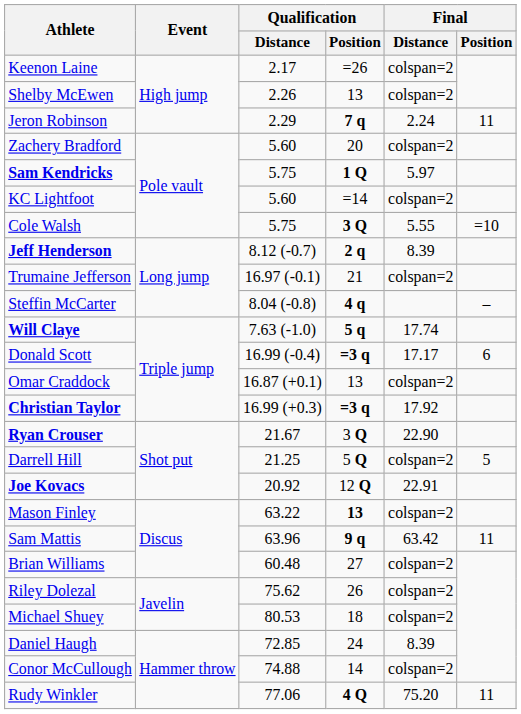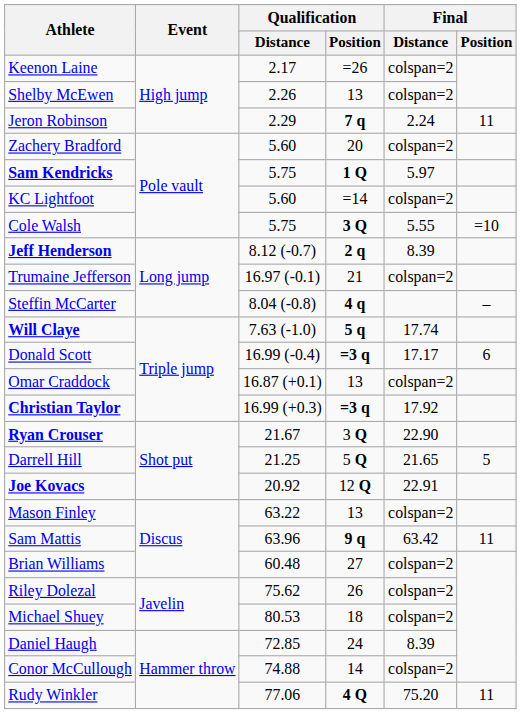Darrell Hill | Final / Distance: colspan=2 -> 21.65
Mason Finley | Qualification / Position: bold -> normal
